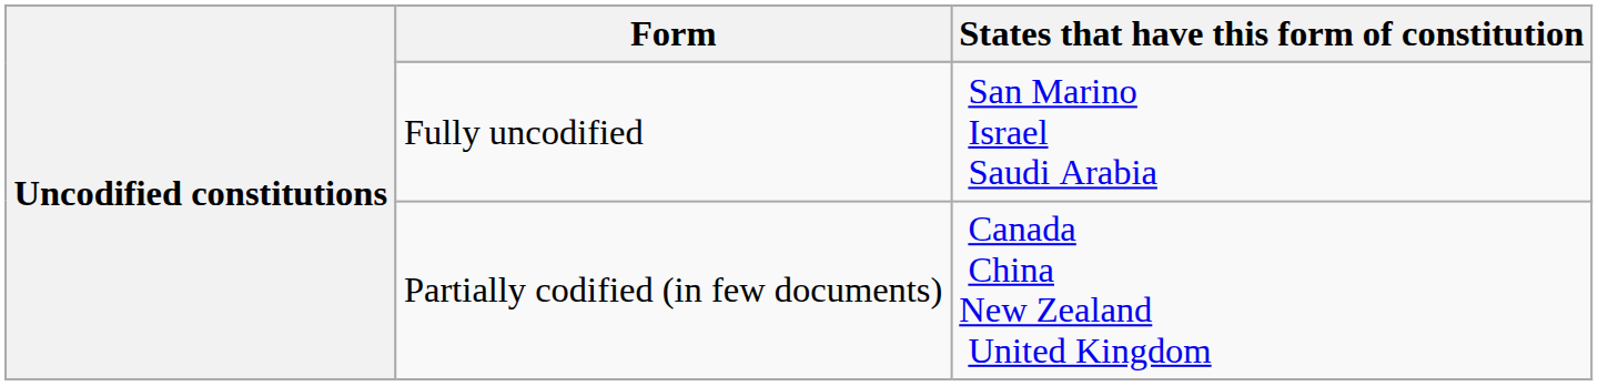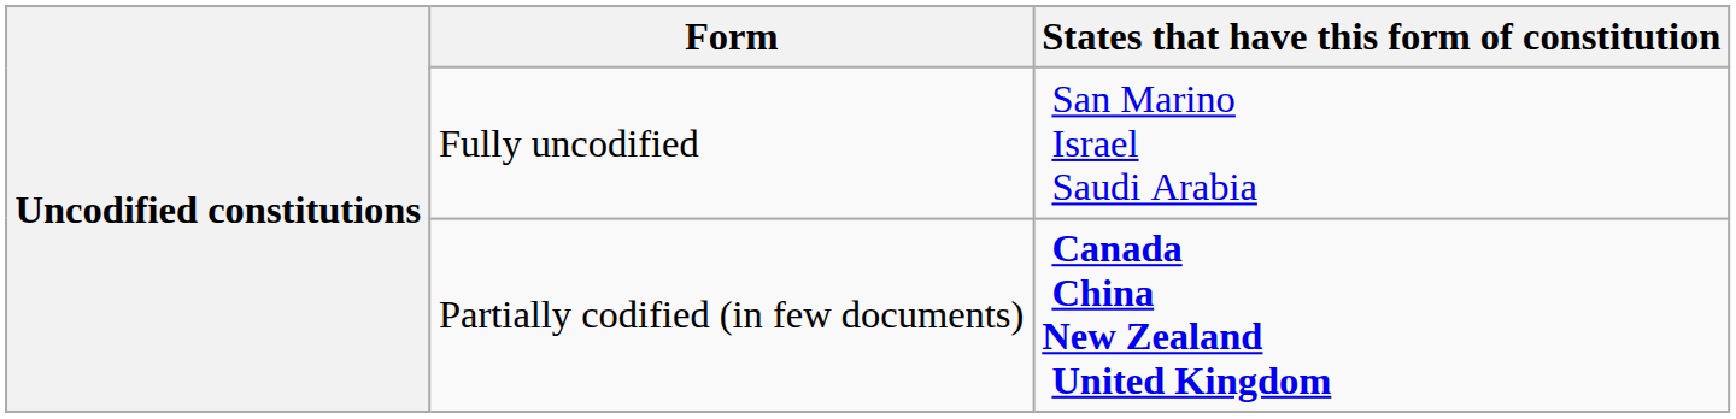Partially codified (in few documents) | States that have this form of constitution: normal -> bold
